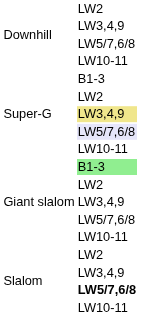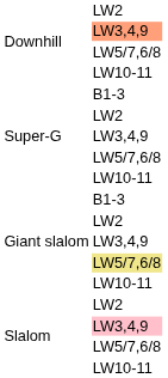Downhill / LW3,4,9 | column 2: no background -> lightsalmon background
Super-G / LW3,4,9 | column 2: khaki background -> no background
Super-G / LW5/7,6/8 | column 2: lavender background -> no background
Giant slalom / B1-3 | column 2: lightgreen background -> no background
Giant slalom / LW5/7,6/8 | column 2: no background -> khaki background
Slalom / LW3,4,9 | column 2: no background -> pink background
Slalom / LW5/7,6/8 | column 2: bold -> normal
